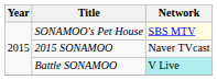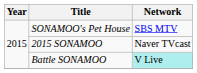SONAMOO's Pet House | Network: lightyellow background -> no background
